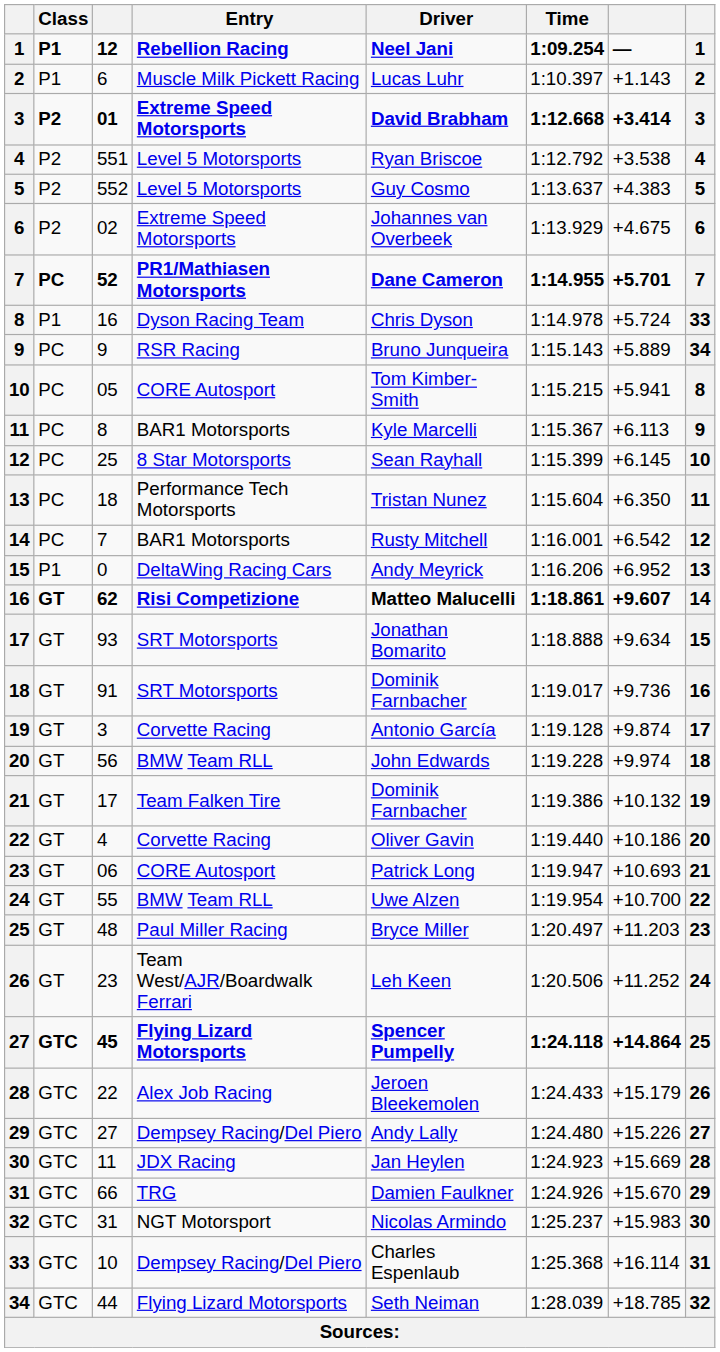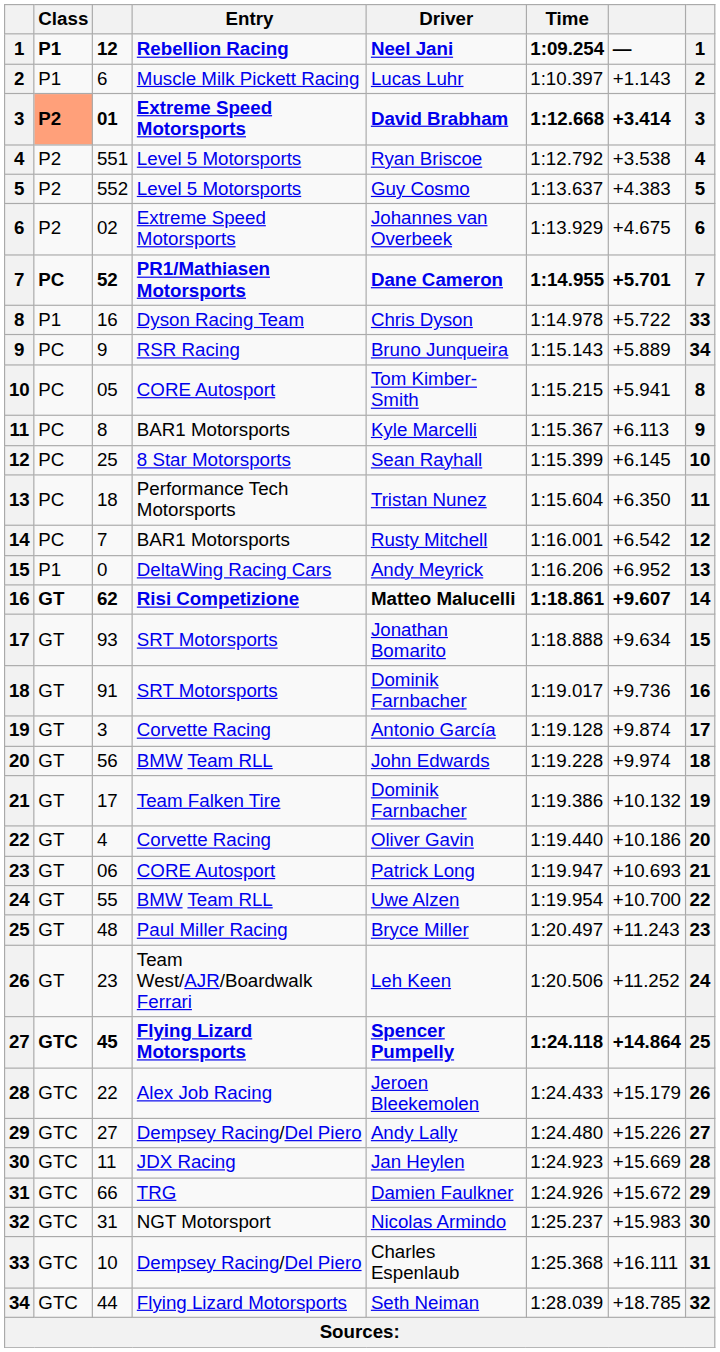row 4 | Class: no background -> lightsalmon background
row 9 | column 7: +5.724 -> +5.722
row 26 | column 7: +11.203 -> +11.243
row 32 | column 7: +15.670 -> +15.672
row 34 | column 7: +16.114 -> +16.111
